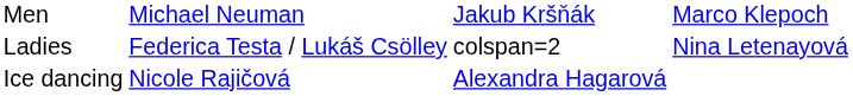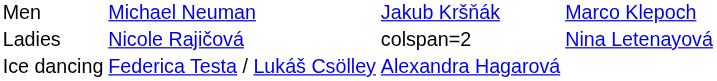Ladies | column 2: Federica Testa / Lukáš Csölley -> Nicole Rajičová
Ice dancing | column 2: Nicole Rajičová -> Federica Testa / Lukáš Csölley
